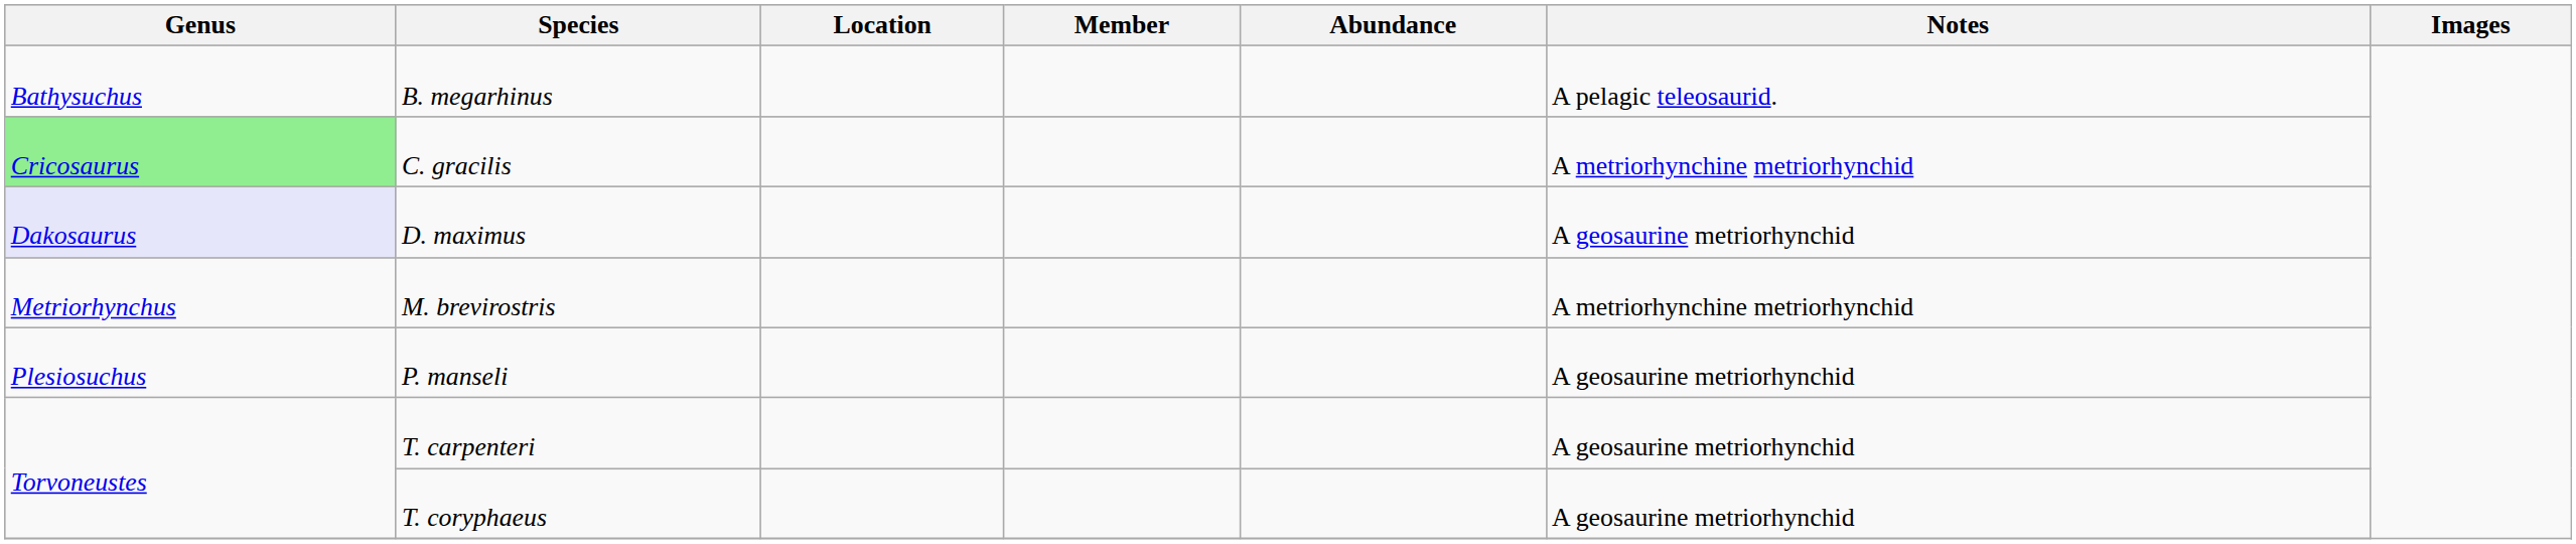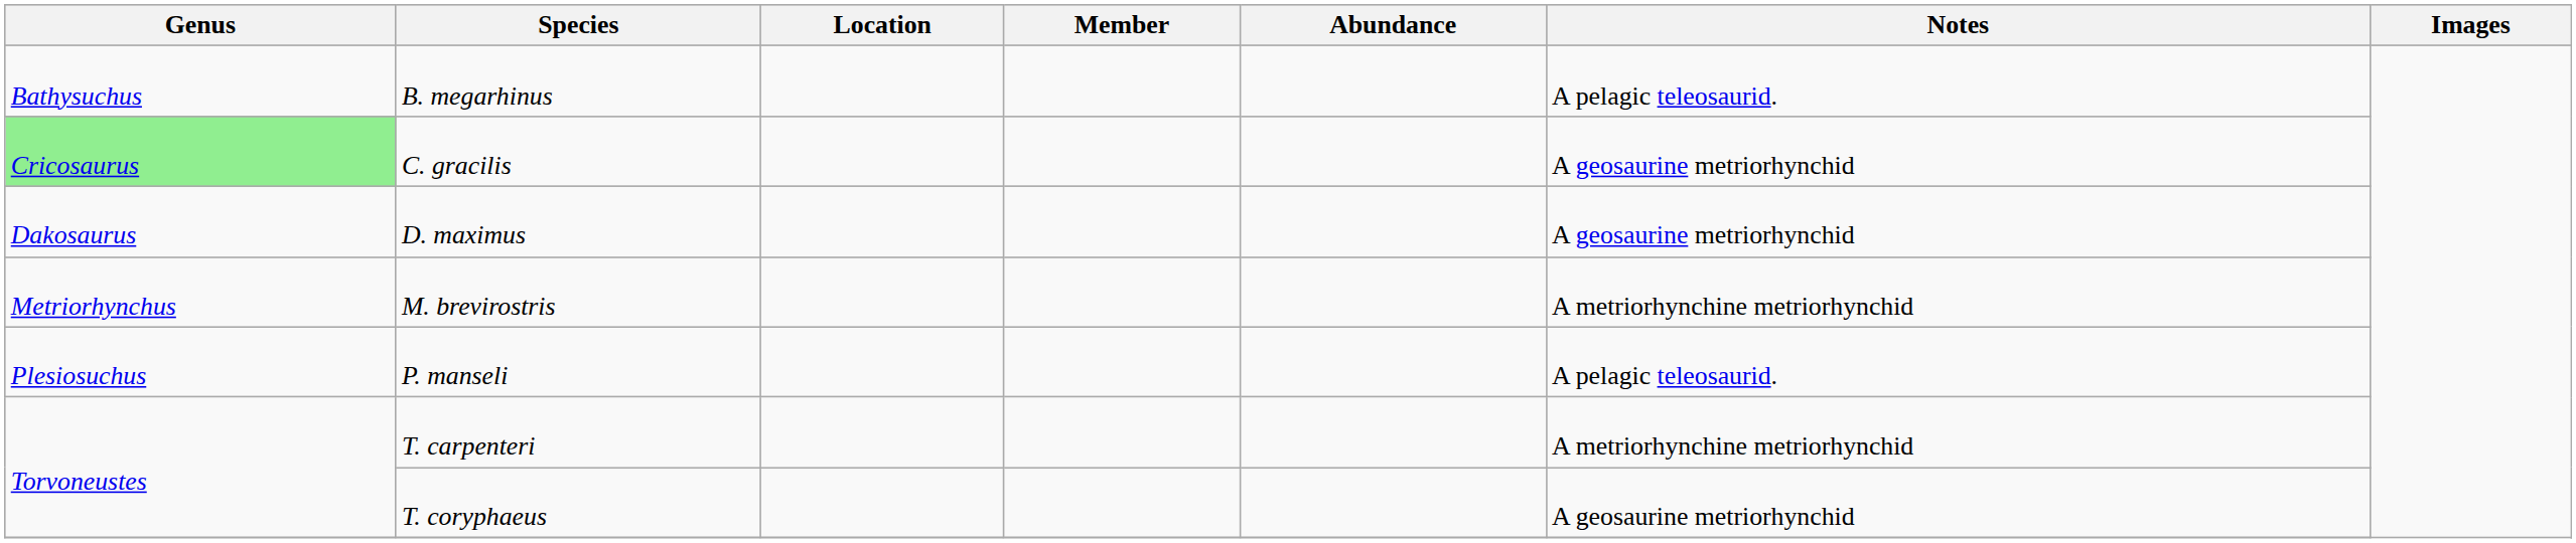C. gracilis | Notes: A metriorhynchine metriorhynchid -> A geosaurine metriorhynchid
D. maximus | Genus: lavender background -> no background
P. manseli | Notes: A geosaurine metriorhynchid -> A pelagic teleosaurid.
T. carpenteri | Notes: A geosaurine metriorhynchid -> A metriorhynchine metriorhynchid
